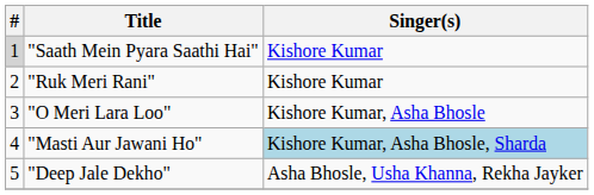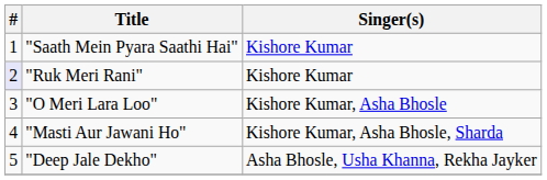"Saath Mein Pyara Saathi Hai" | #: lightgrey background -> no background
"Ruk Meri Rani" | #: no background -> lavender background
"Masti Aur Jawani Ho" | Singer(s): lightblue background -> no background
